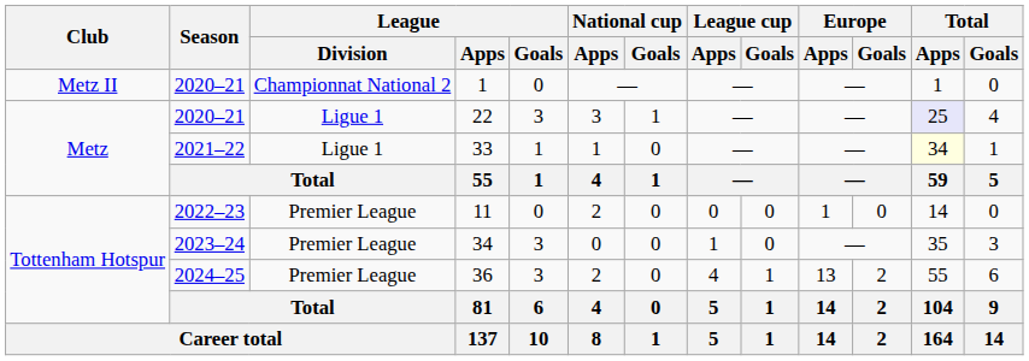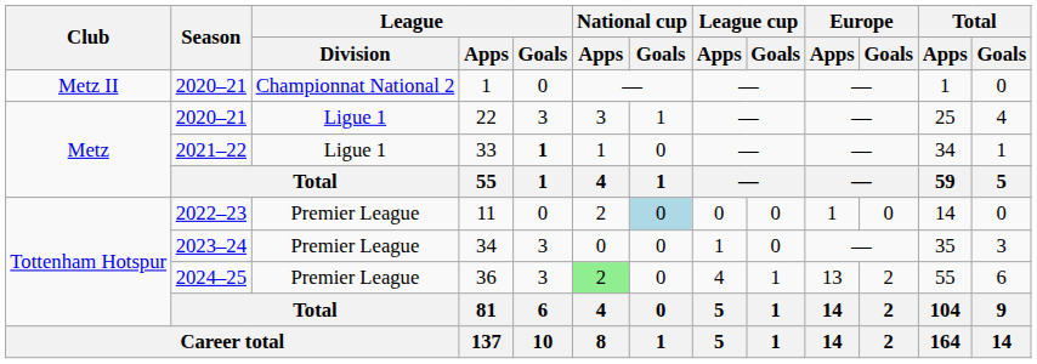22 | Total / Apps: lavender background -> no background
33 | League / Goals: normal -> bold
33 | Total / Apps: lightyellow background -> no background
11 | National cup / Goals: no background -> lightblue background
36 | National cup / Apps: no background -> lightgreen background
